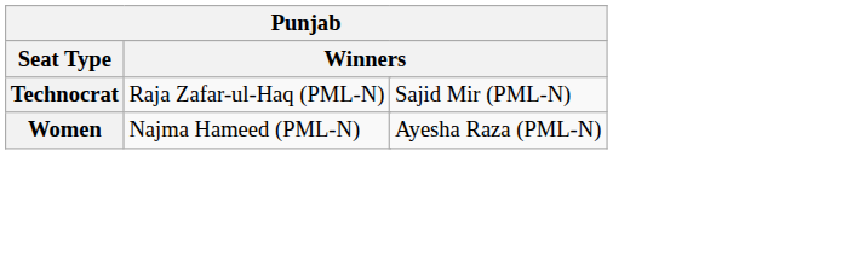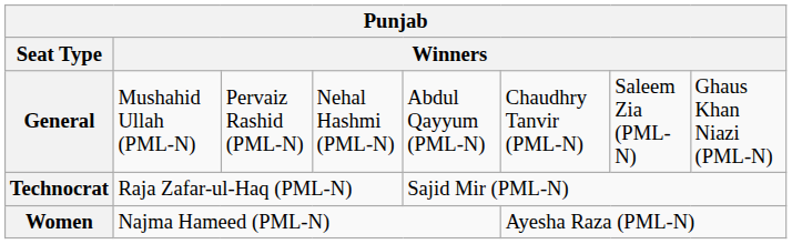+ row: General | Mushahid Ullah (PML-N) | Pervaiz Rashid (PML-N) | Nehal Hashmi (PML-N) | Abdul Qayyum (PML-N) | Chaudhry Tanvir (PML-N) | Saleem Zia (PML-N) | Ghaus Khan Niazi (PML-N)
